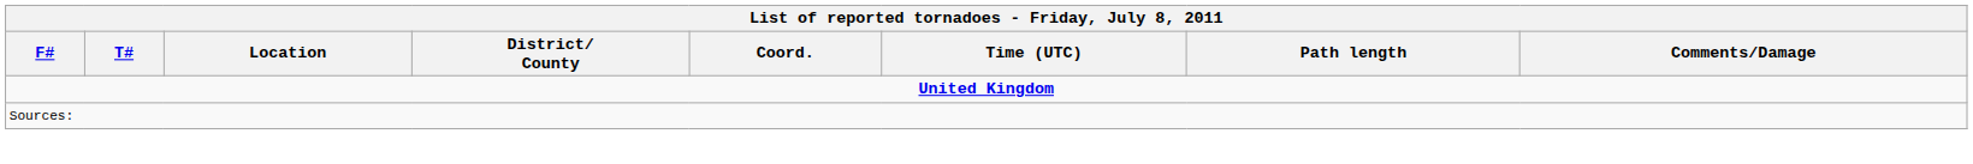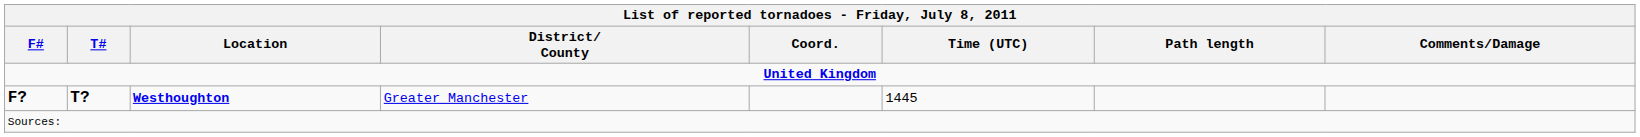+ row: F? | T? | Westhoughton | Greater Manchester | 1445
